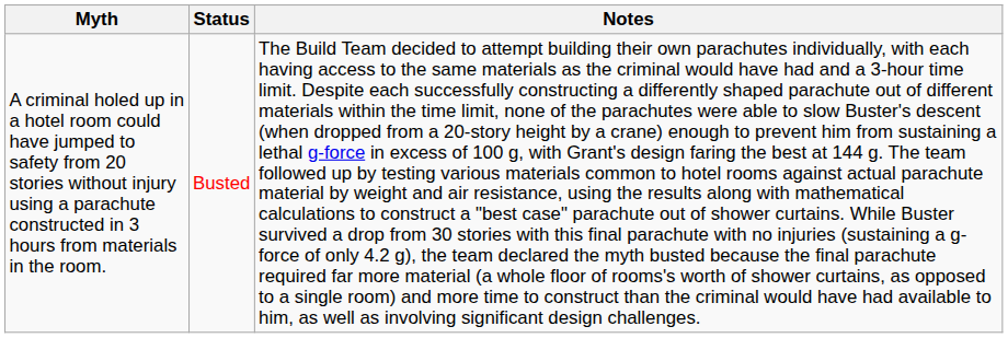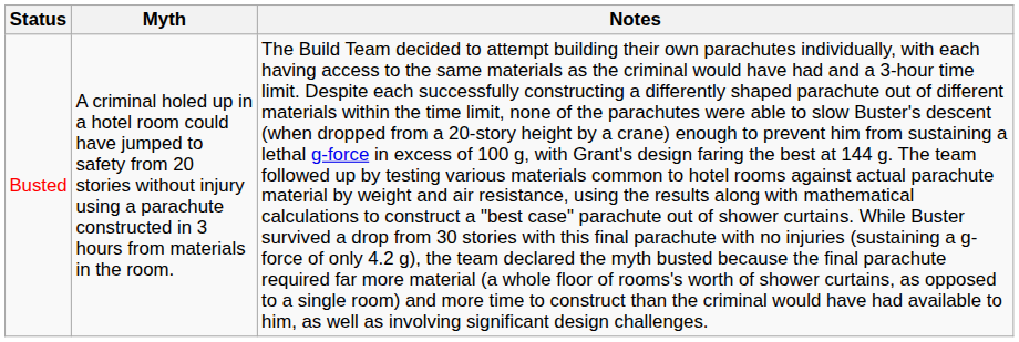columns swapped: Myth <-> Status
